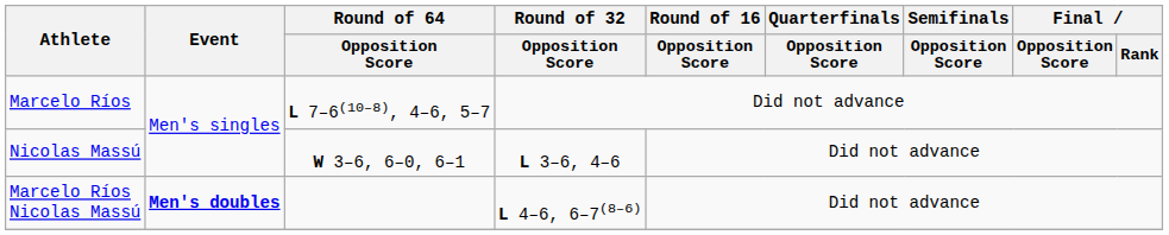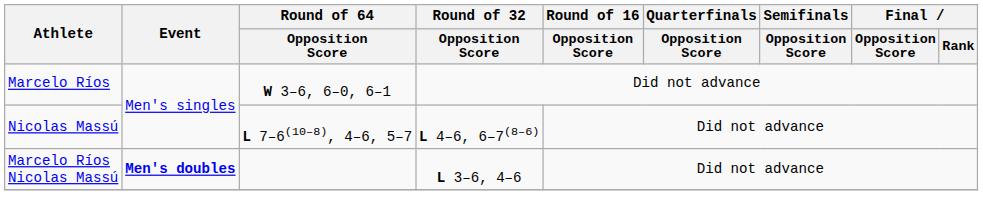Marcelo Ríos | Round of 64 / Opposition Score: L 7–6(10–8), 4–6, 5–7 -> W 3–6, 6–0, 6–1
Nicolas Massú | Round of 64 / Opposition Score: W 3–6, 6–0, 6–1 -> L 7–6(10–8), 4–6, 5–7
Nicolas Massú | Round of 32 / Opposition Score: L 3–6, 4–6 -> L 4–6, 6–7(8–6)
Marcelo Ríos Nicolas Massú | Round of 32 / Opposition Score: L 4–6, 6–7(8–6) -> L 3–6, 4–6
